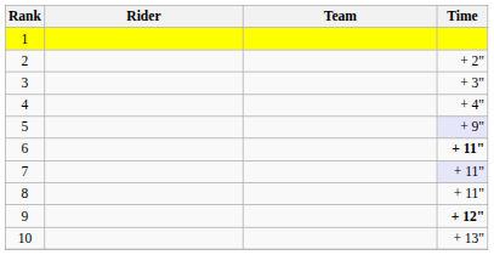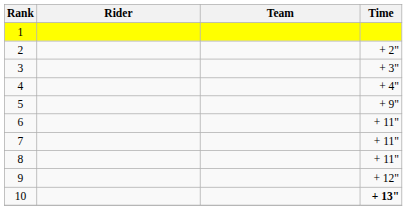5 | Time: lavender background -> no background
6 | Time: bold -> normal
7 | Time: lavender background -> no background
9 | Time: bold -> normal
10 | Time: normal -> bold
